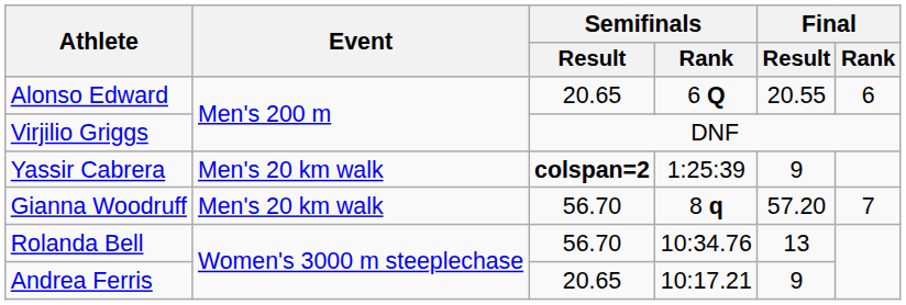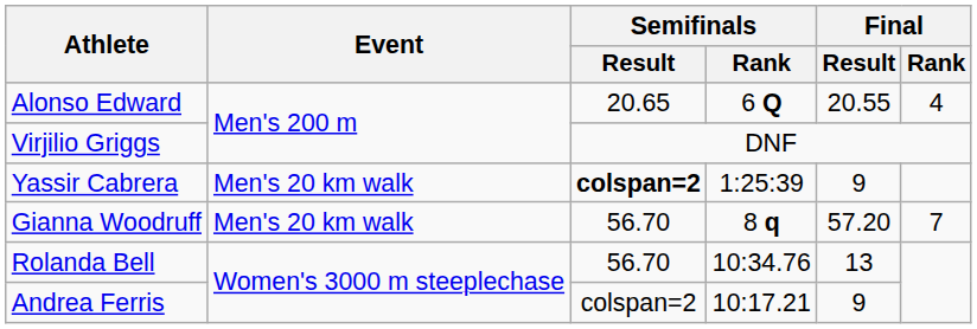Alonso Edward | Final / Rank: 6 -> 4
Andrea Ferris | Semifinals / Result: 20.65 -> colspan=2
